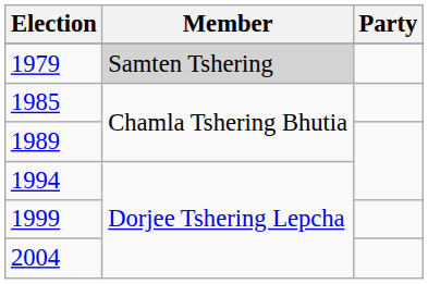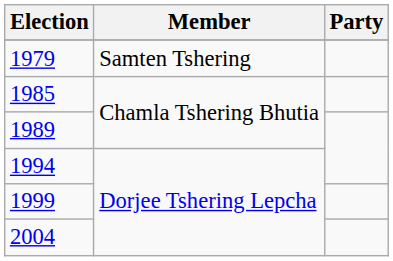1979 | Member: lightgrey background -> no background
